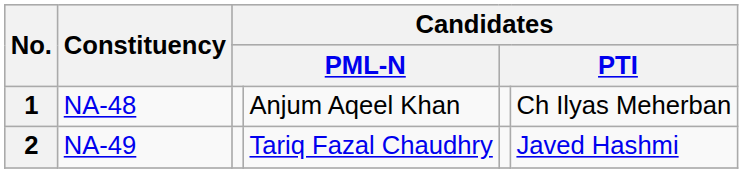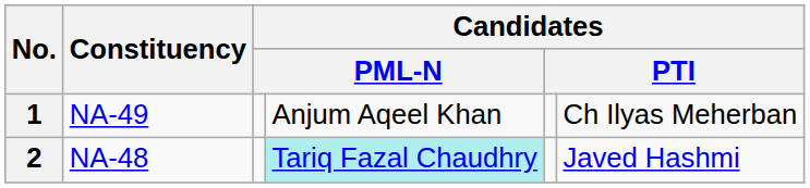1 | Constituency: NA-48 -> NA-49
2 | Constituency: NA-49 -> NA-48
2 | column 4: no background -> paleturquoise background
